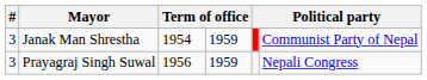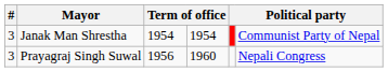Janak Man Shrestha | column 4: 1959 -> 1954
Prayagraj Singh Suwal | column 4: 1959 -> 1960
